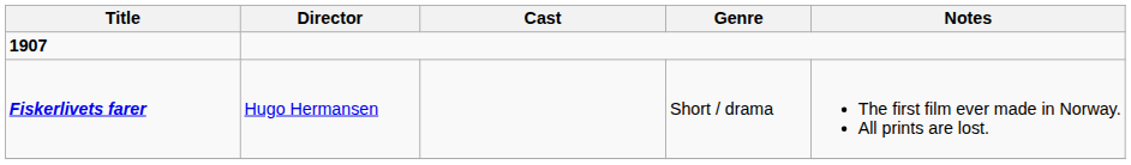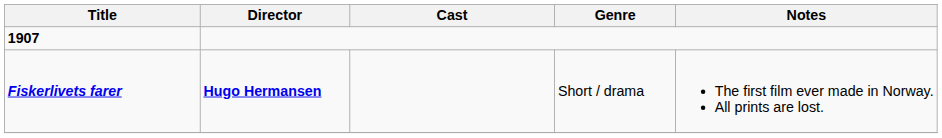Fiskerlivets farer | Director: normal -> bold
